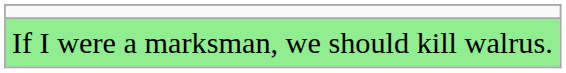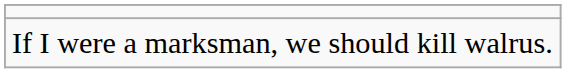row 2 | column 1: lightgreen background -> no background
